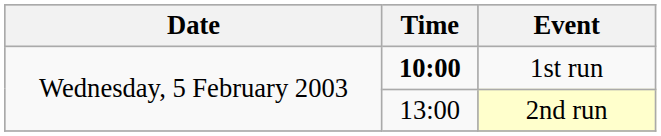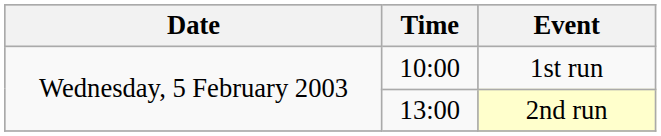1st run | Time: bold -> normal
